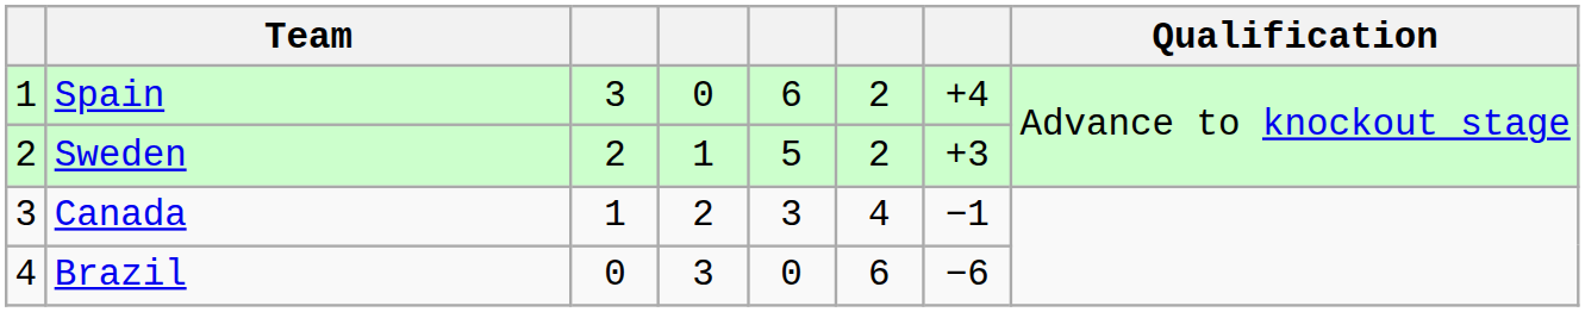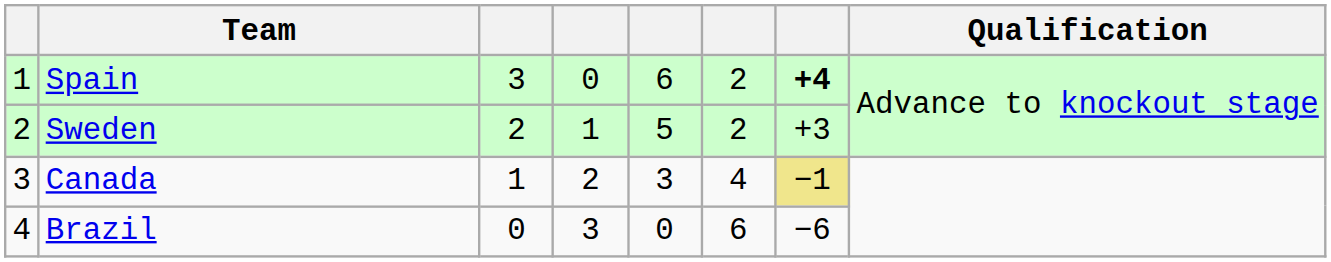Spain | column 7: normal -> bold
Canada | column 7: no background -> khaki background
